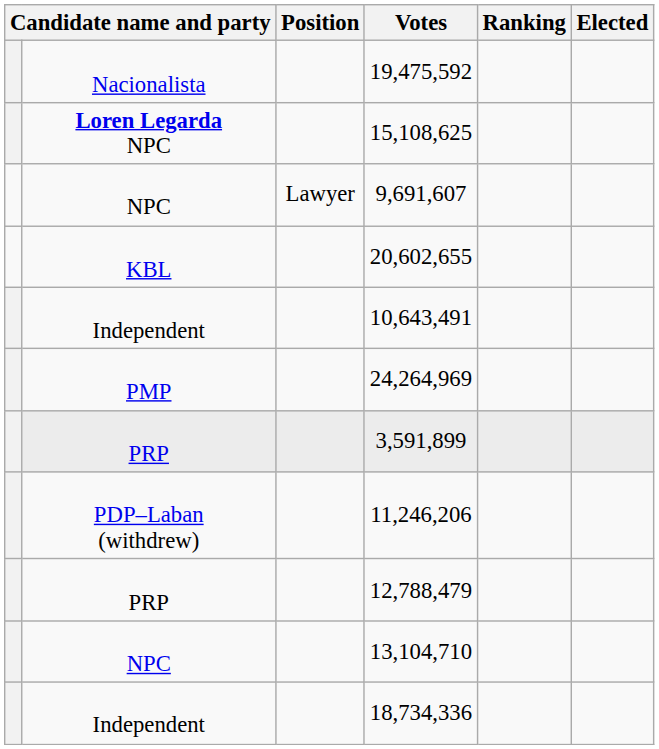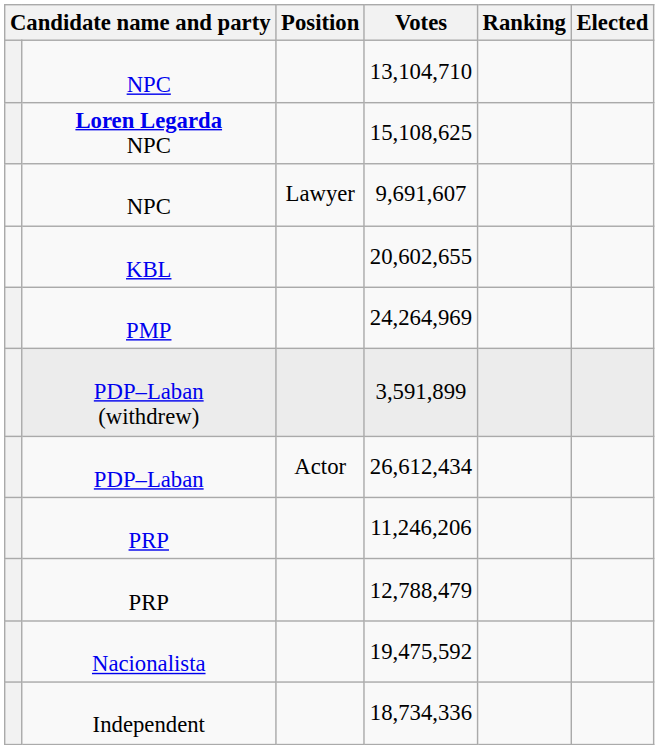rows swapped: 13,104,710 <-> 19,475,592
- row: Independent | 10,643,491
3,591,899 | column 2: PRP -> PDP–Laban (withdrew)
+ row: PDP–Laban | Actor | 26,612,434
11,246,206 | column 2: PDP–Laban (withdrew) -> PRP
